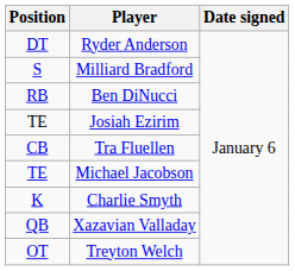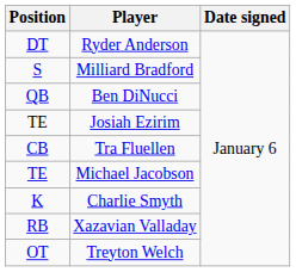Ben DiNucci | Position: RB -> QB
Xazavian Valladay | Position: QB -> RB
